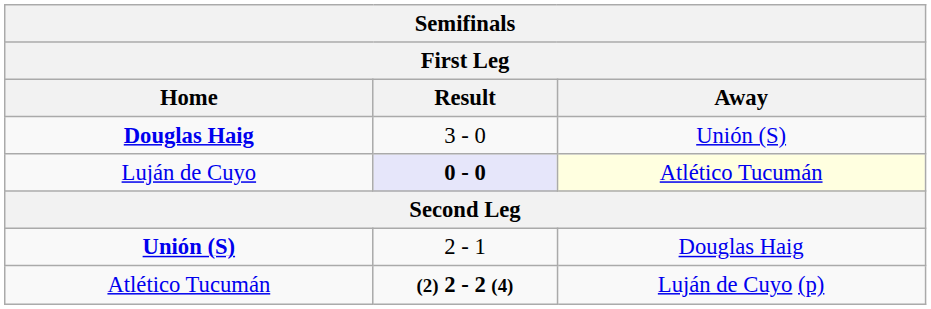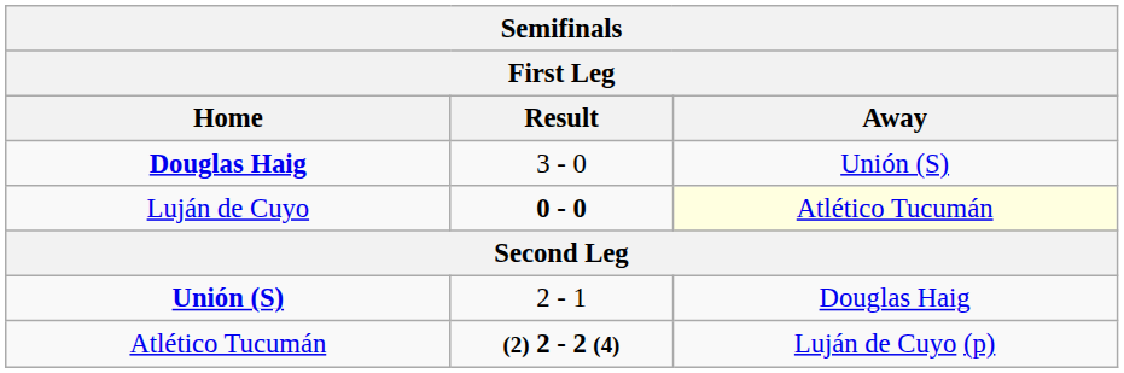Luján de Cuyo | Result: lavender background -> no background
